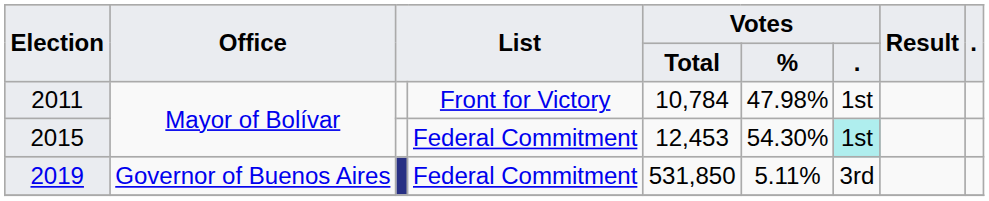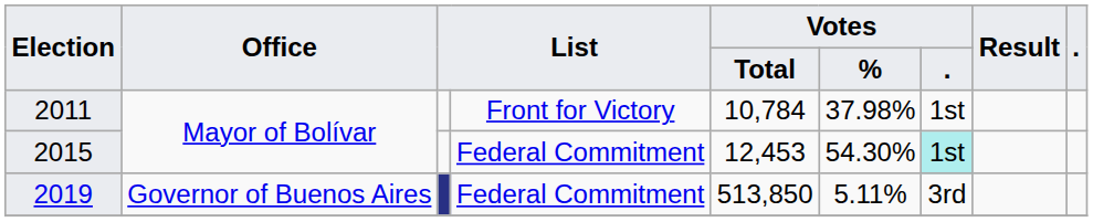2011 | Votes / %: 47.98% -> 37.98%
2019 | Votes / Total: 531,850 -> 513,850
